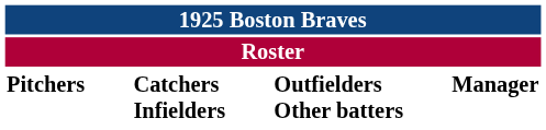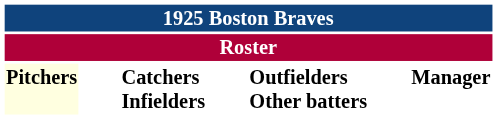Pitchers | column 1: no background -> lightyellow background
